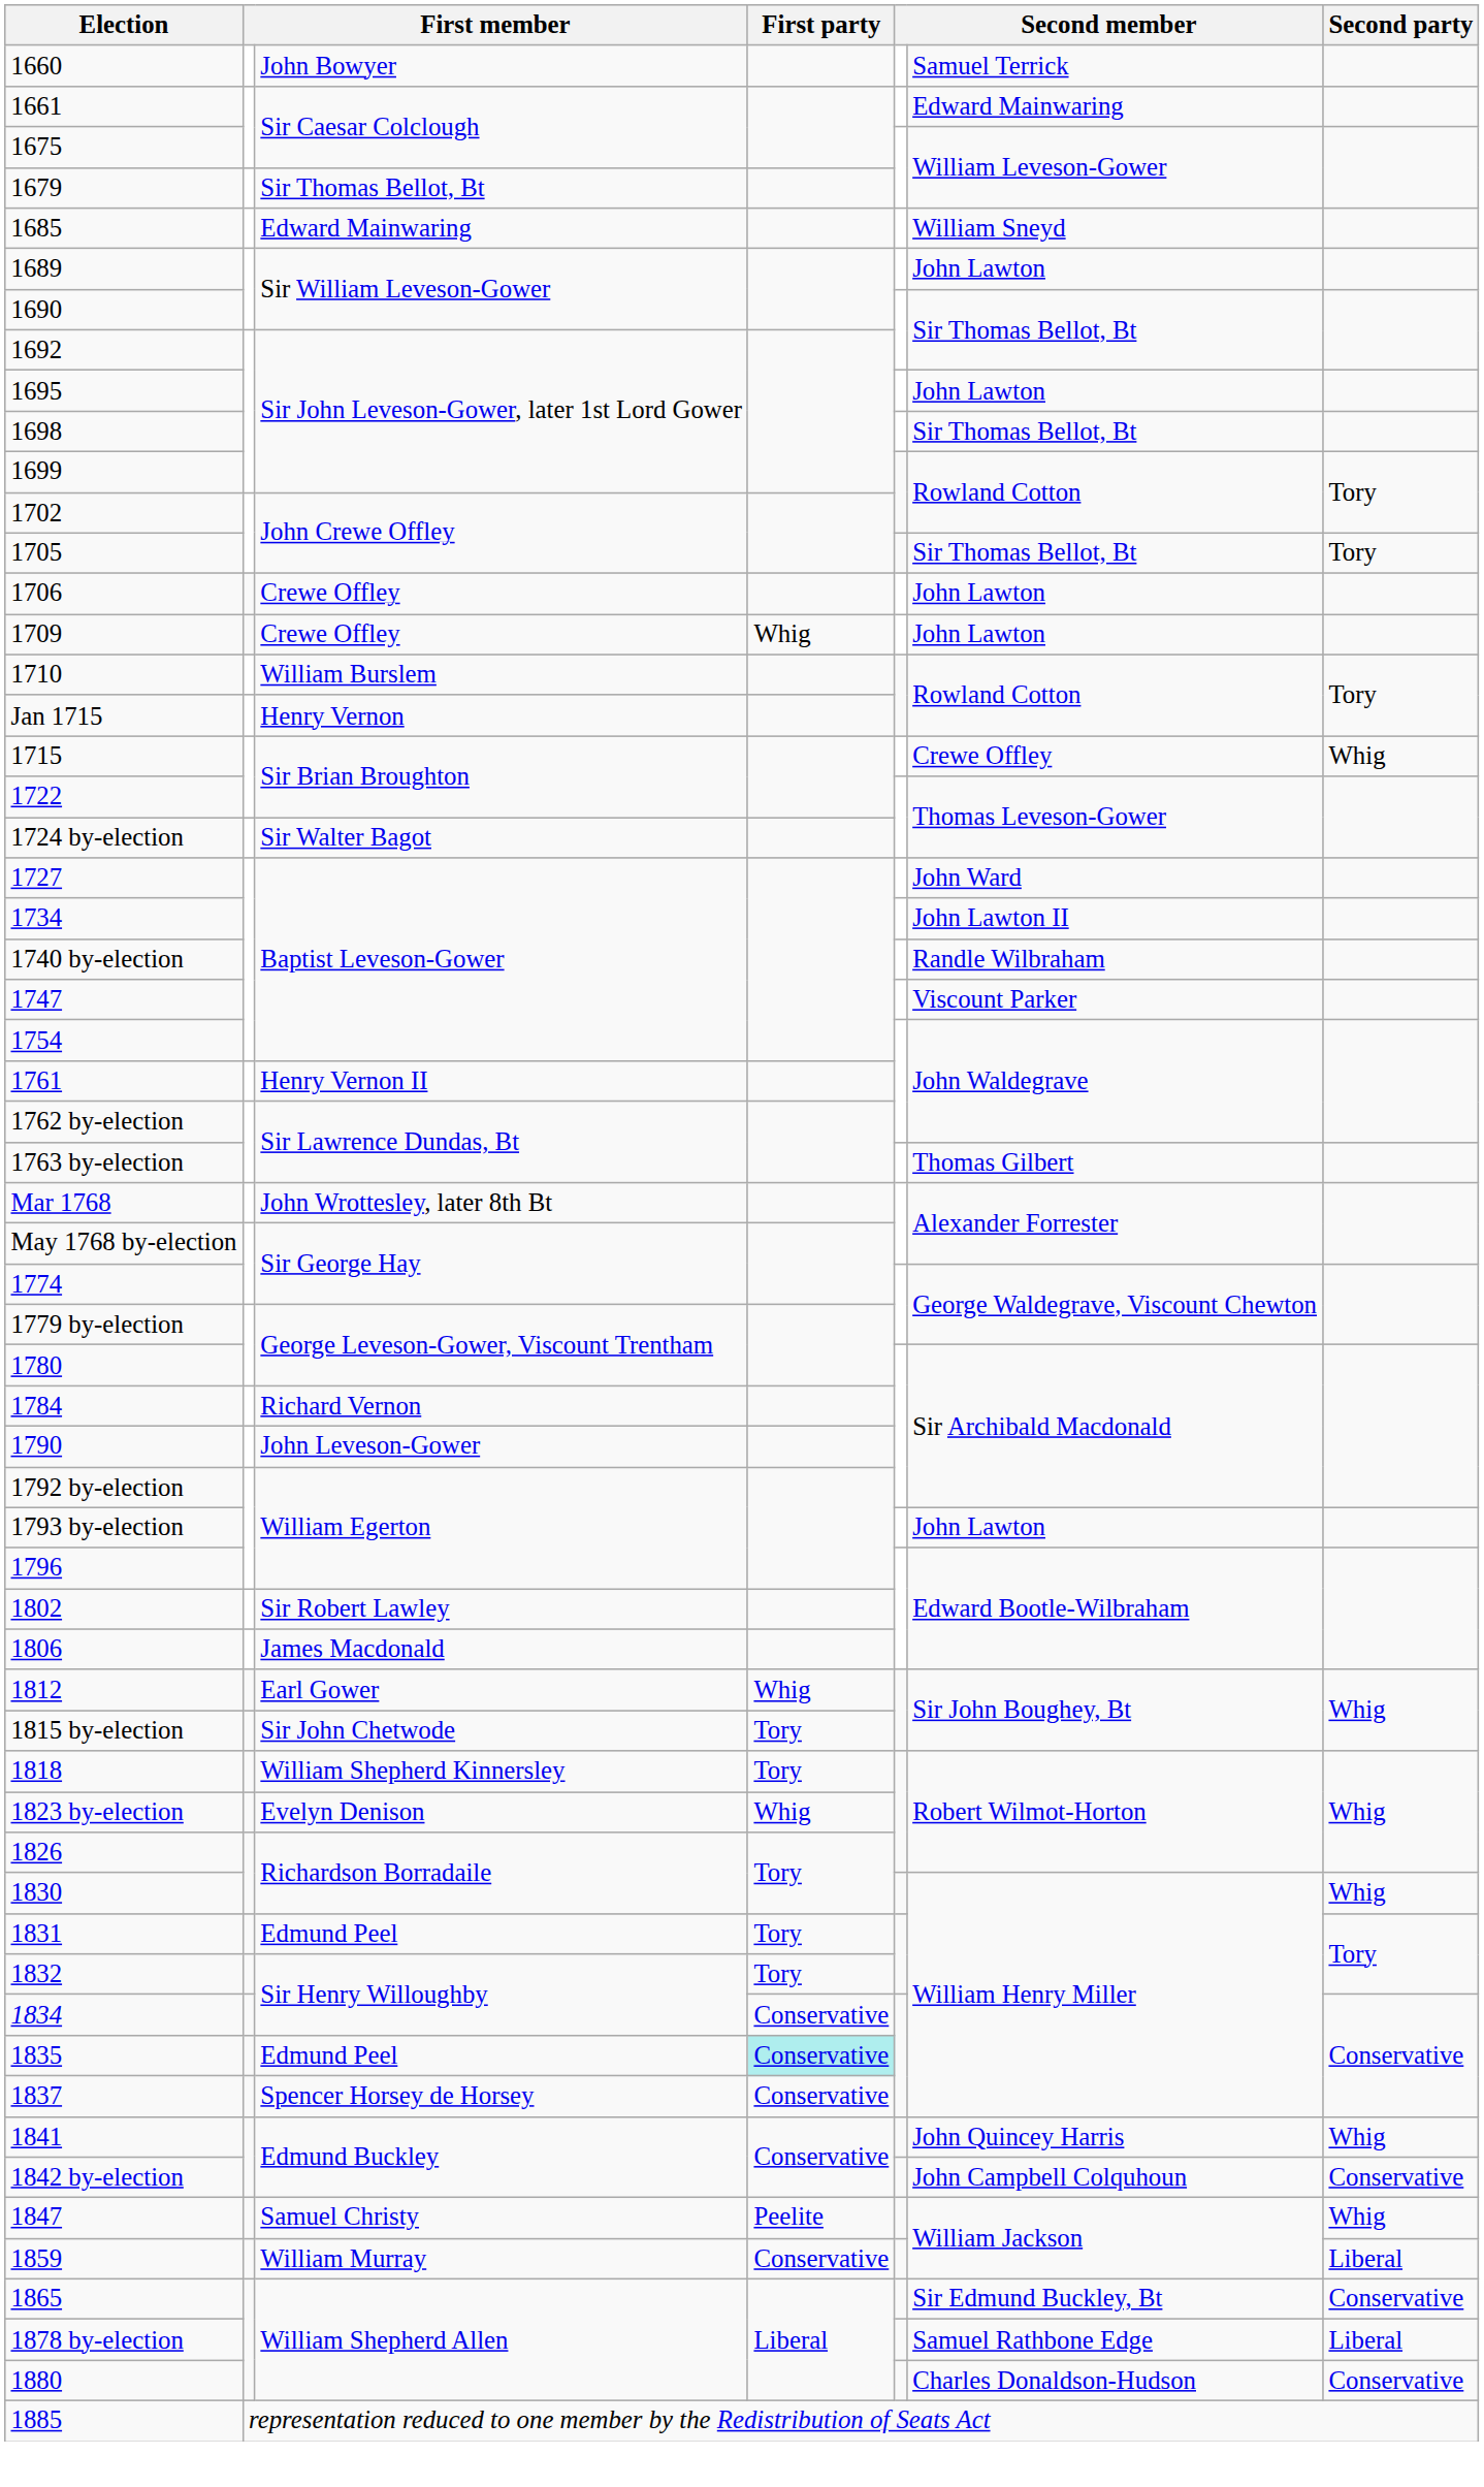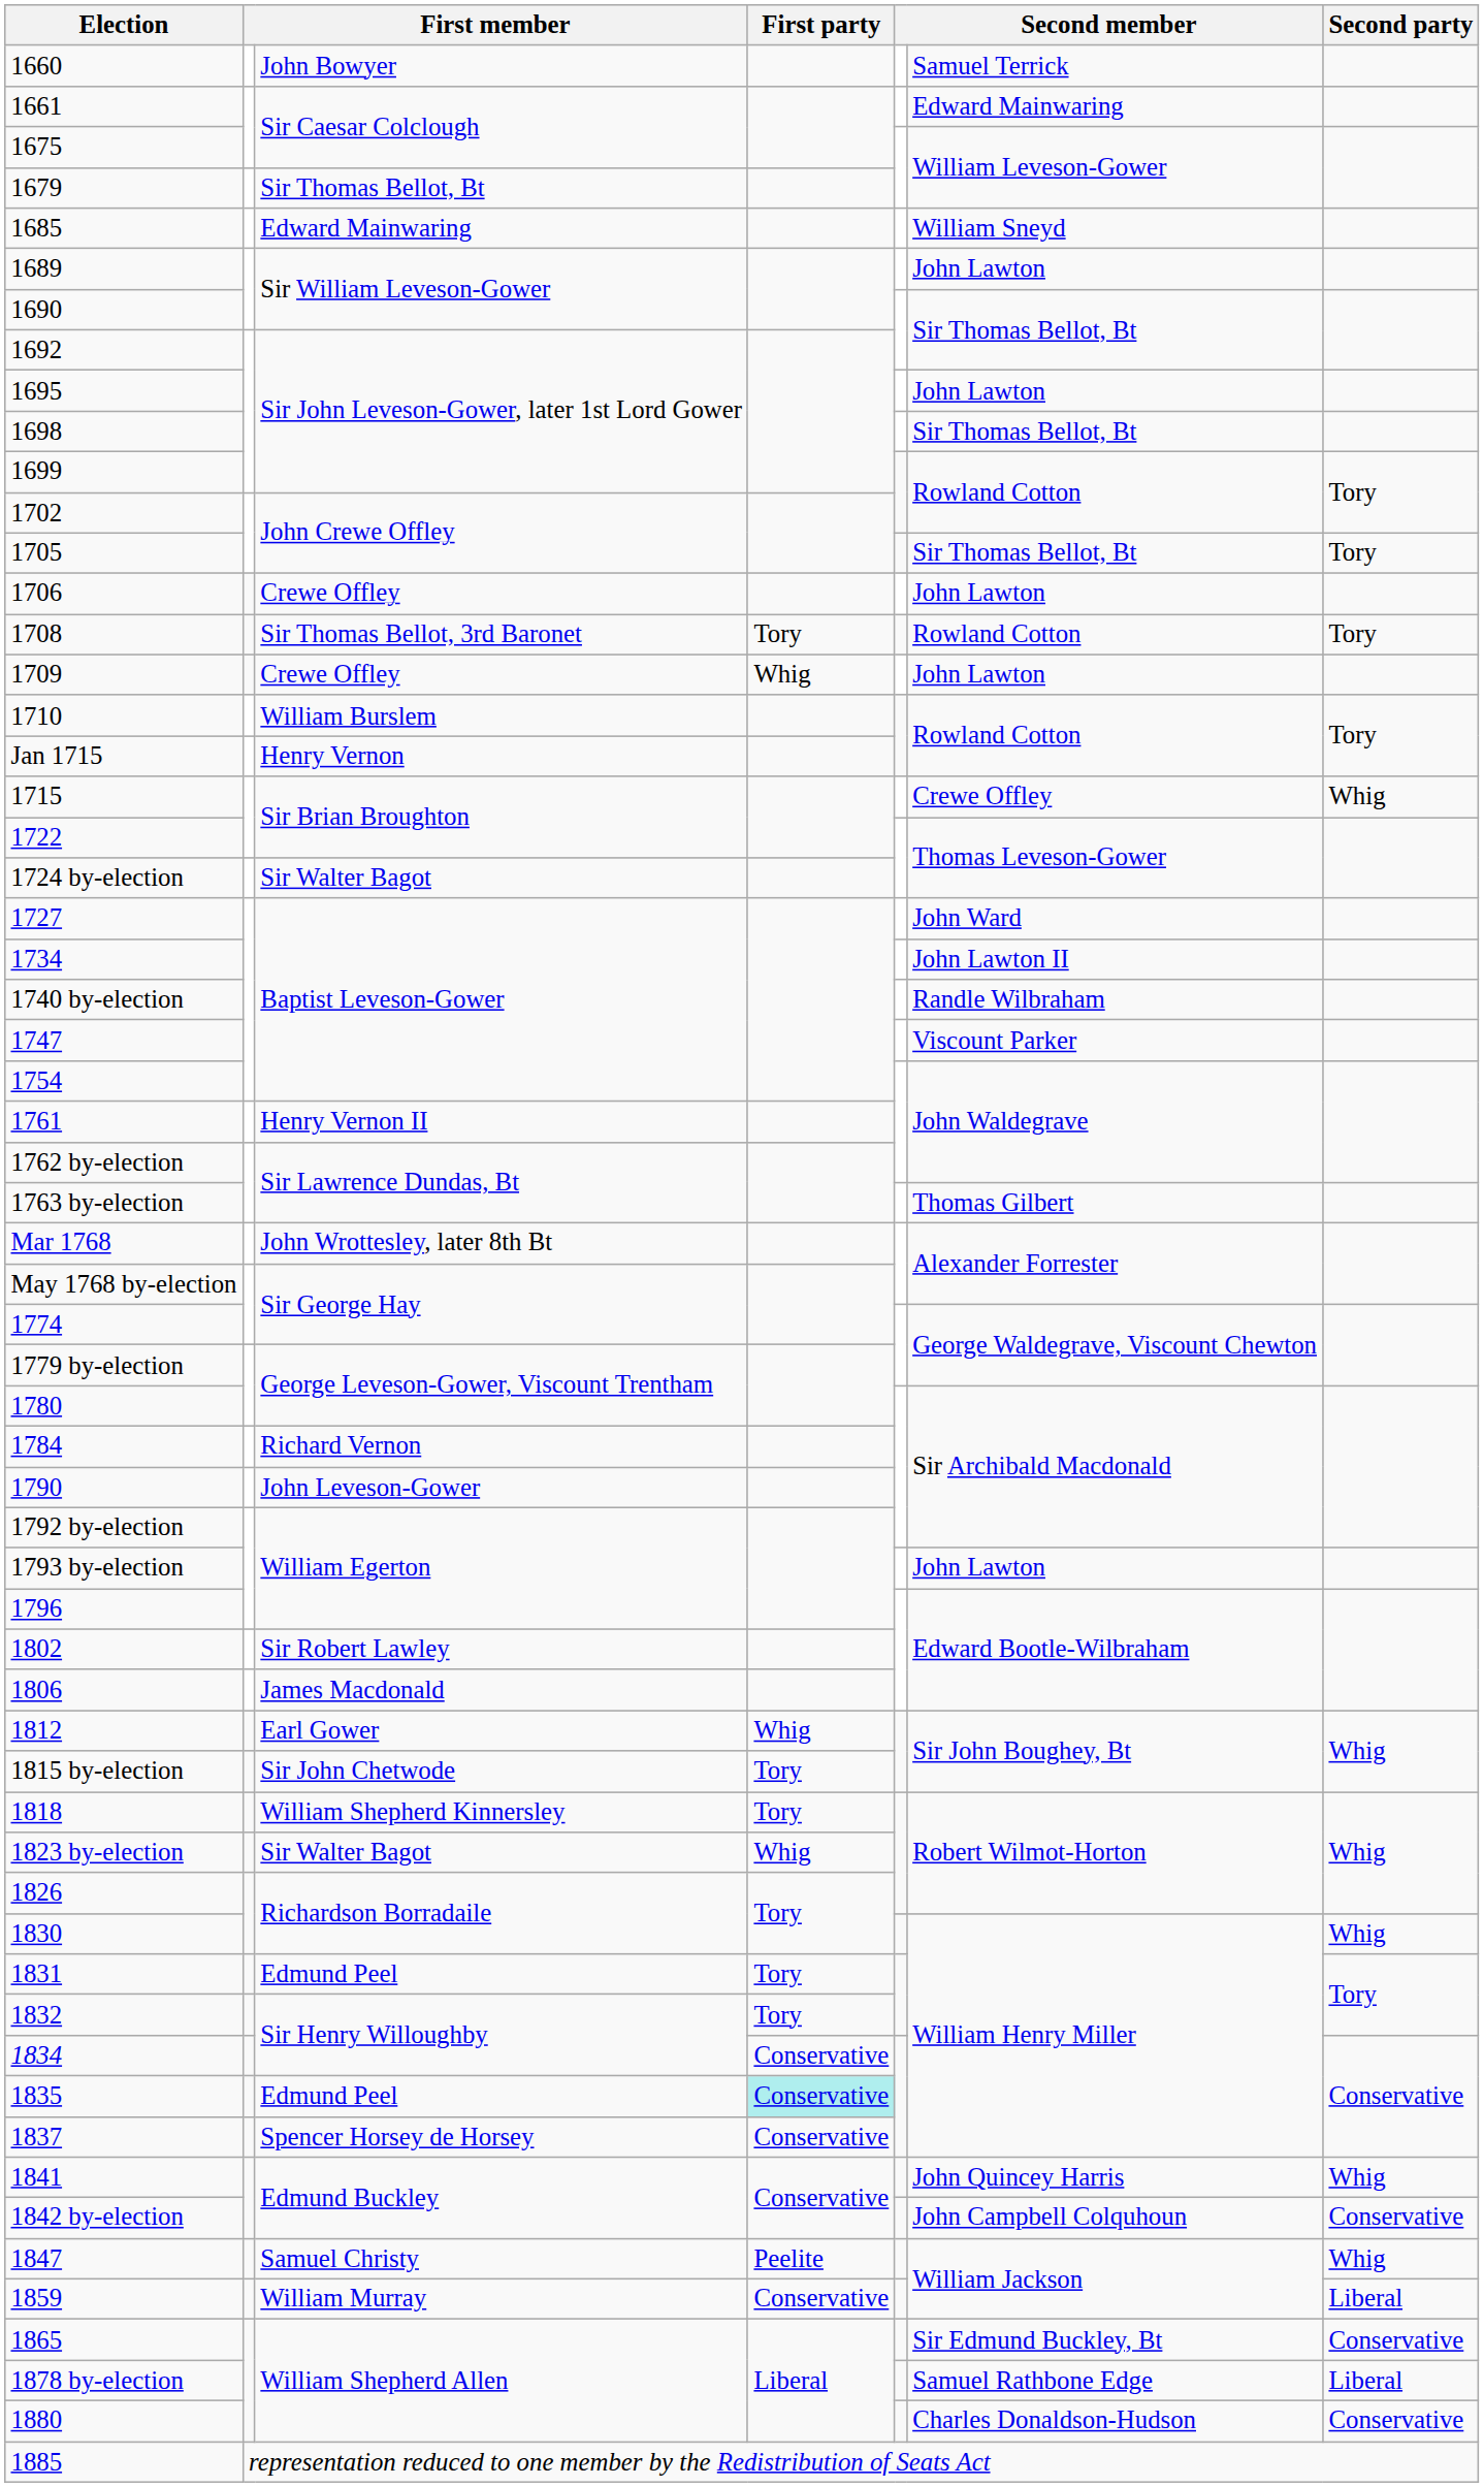+ row: 1708 | Sir Thomas Bellot, 3rd Baronet | Tory | Rowland Cotton | Tory
1823 by-election | column 3: Evelyn Denison -> Sir Walter Bagot
